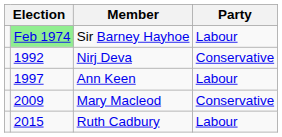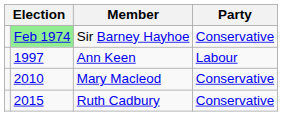Sir Barney Hayhoe | Party: Labour -> Conservative
- row: 1992 | Nirj Deva | Conservative
Mary Macleod | column 2: 2009 -> 2010
Ruth Cadbury | Party: Labour -> Conservative
